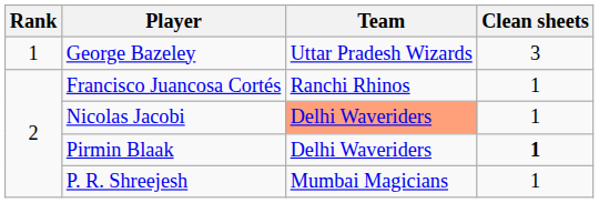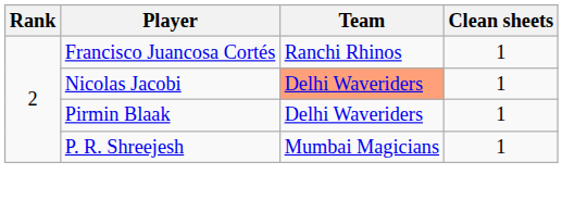- row: 1 | George Bazeley | Uttar Pradesh Wizards | 3
Pirmin Blaak | Clean sheets: bold -> normal
